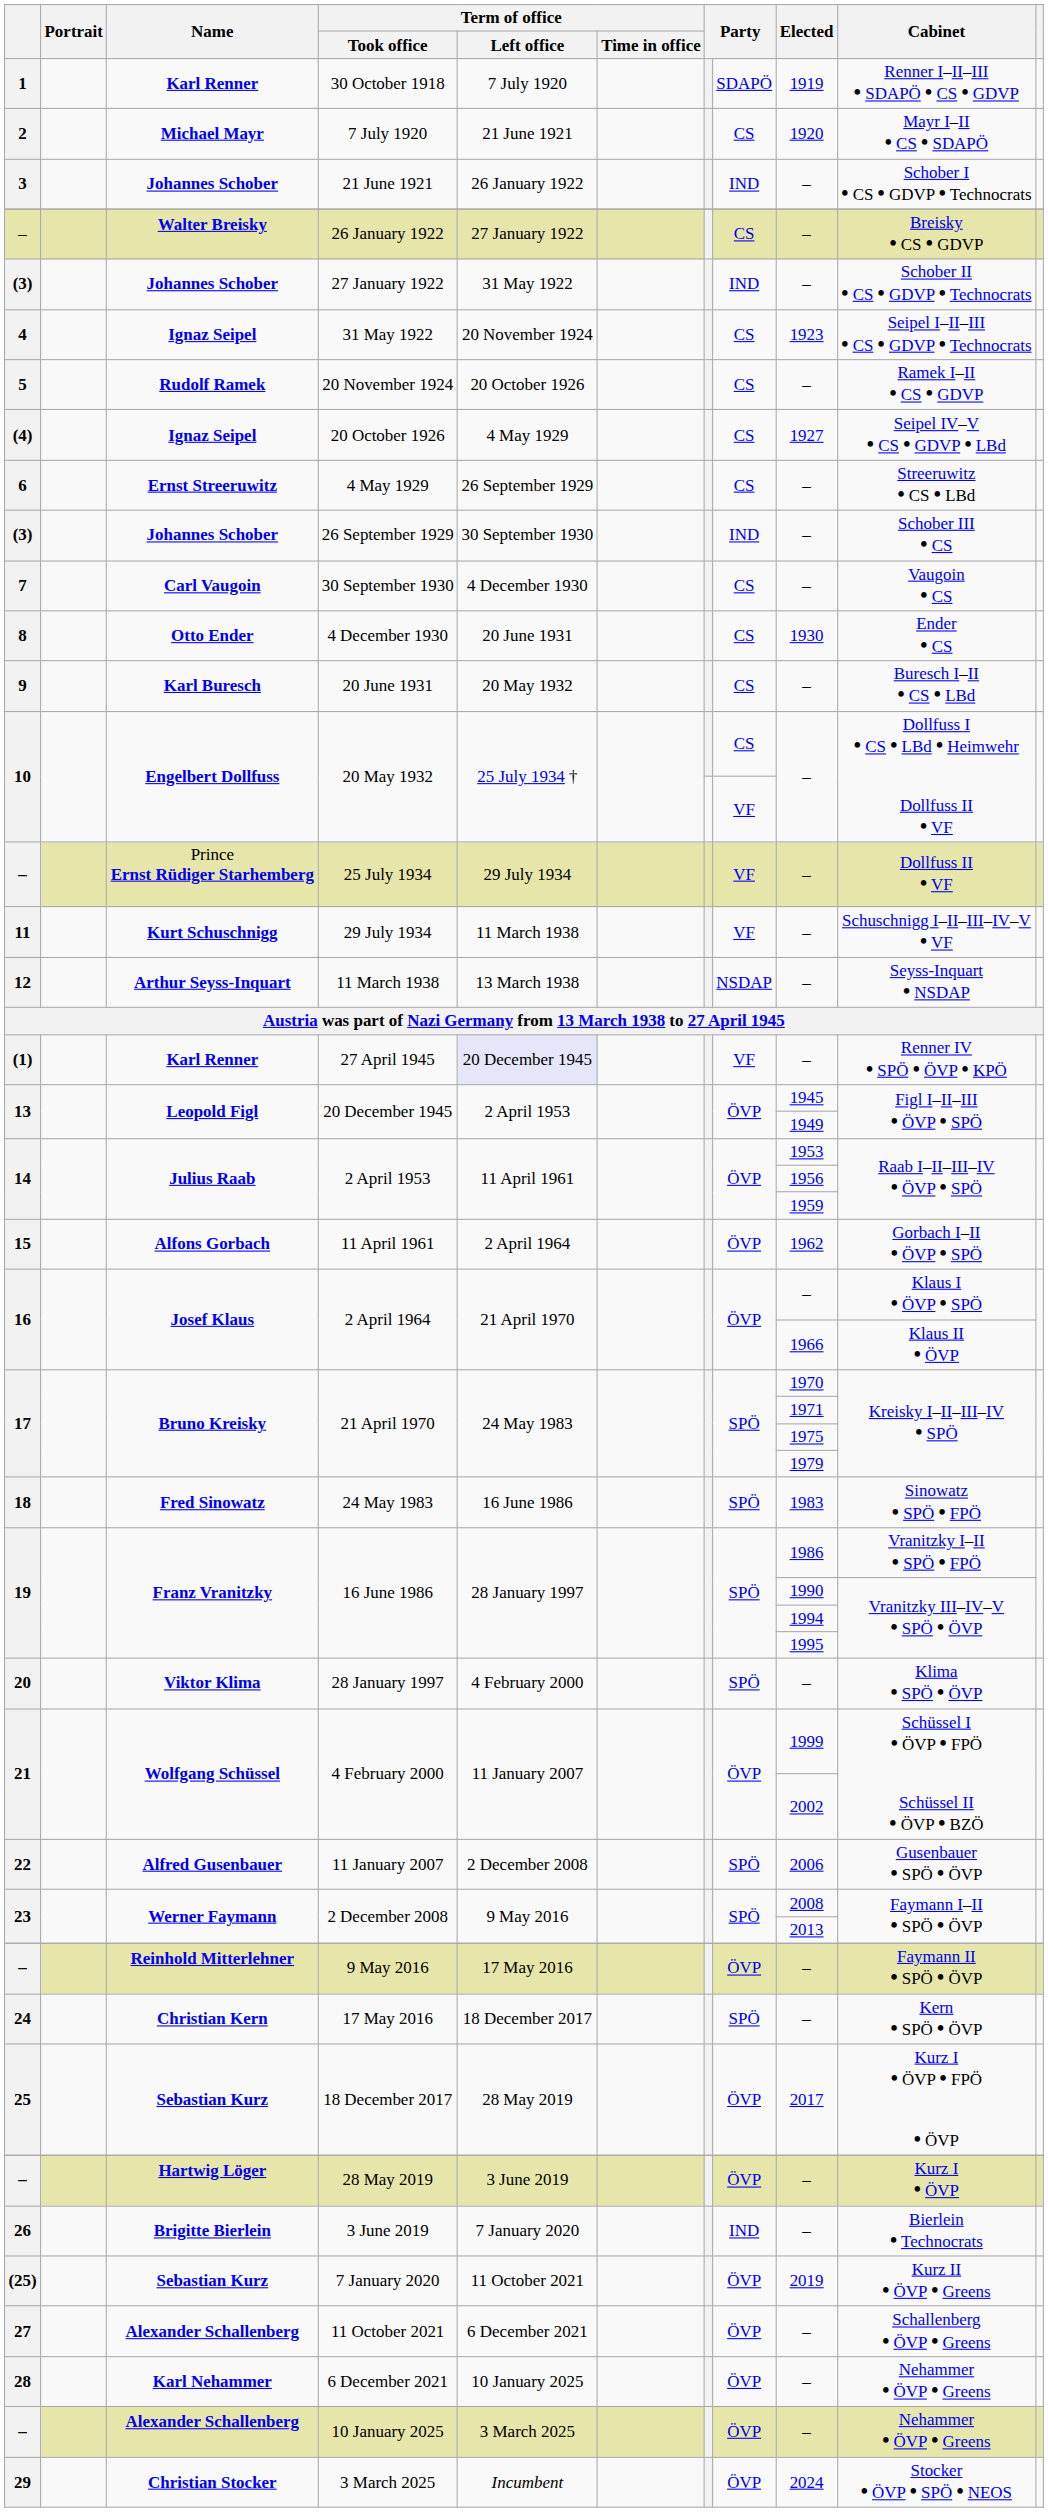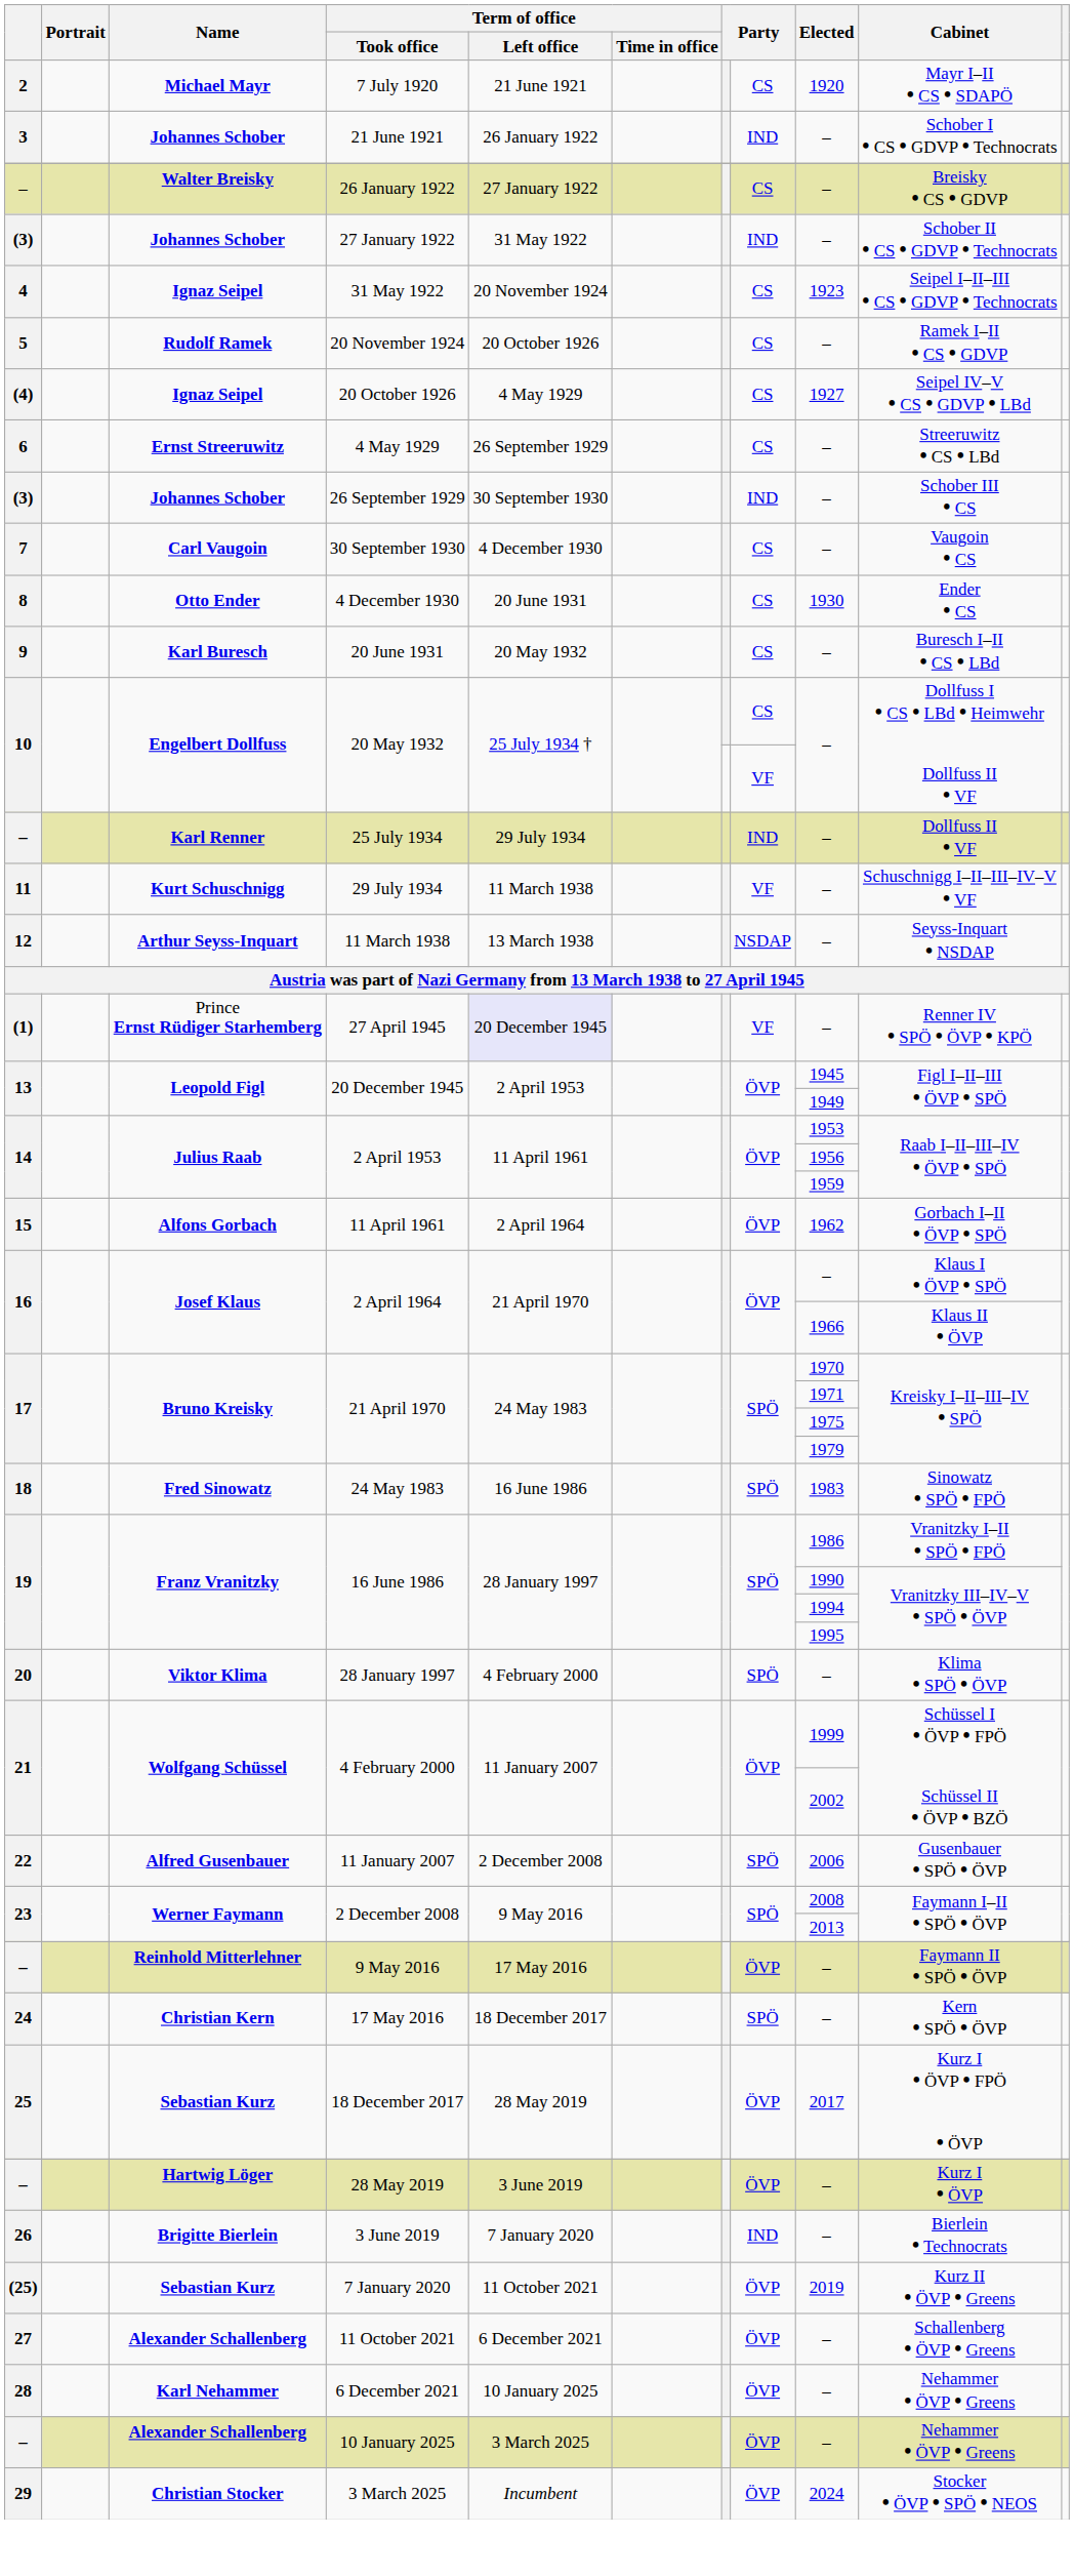- row: 1 | Karl Renner | 30 October 1918 | 7 July 1920 | SDAPÖ | 1919 | Renner I–II–III • SDAPÖ • CS • GDVP
25 July 1934 | Name: Prince Ernst Rüdiger Starhemberg -> Karl Renner
25 July 1934 | column 8: VF -> IND
27 April 1945 | Name: Karl Renner -> Prince Ernst Rüdiger Starhemberg
